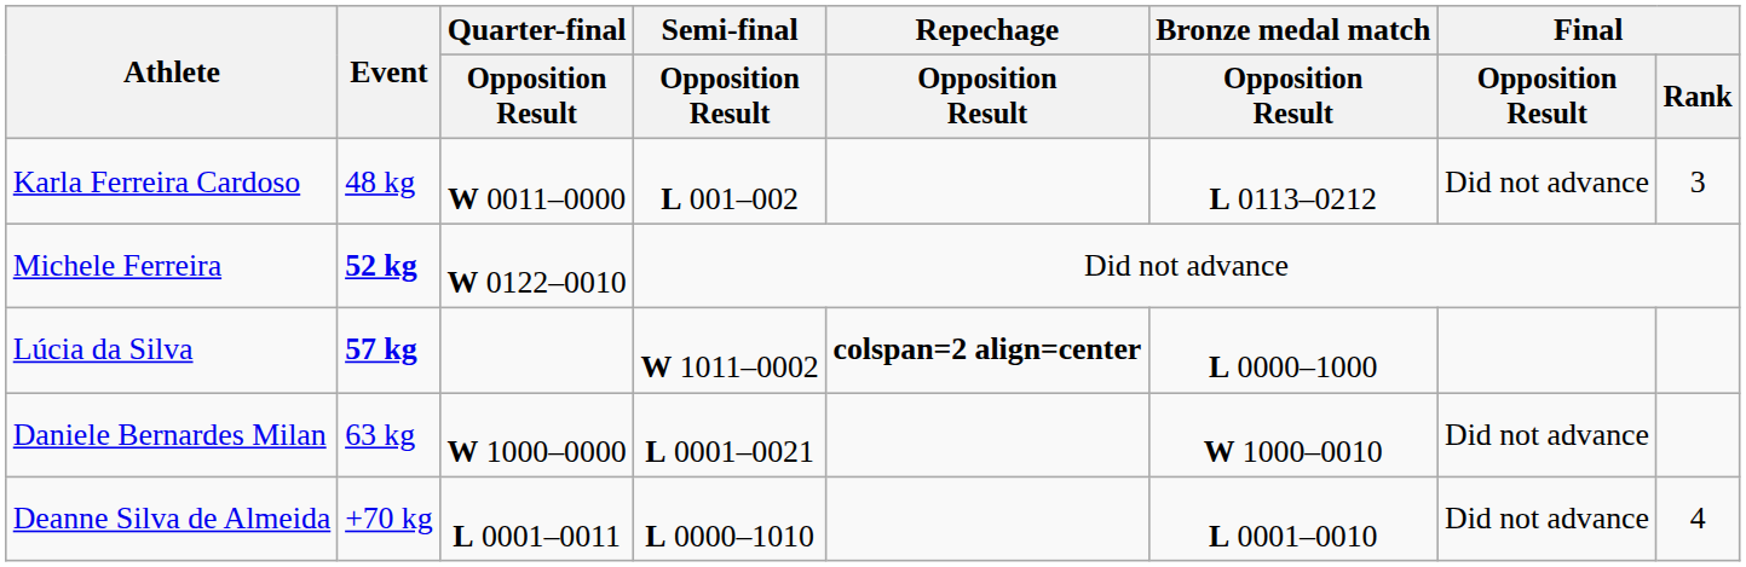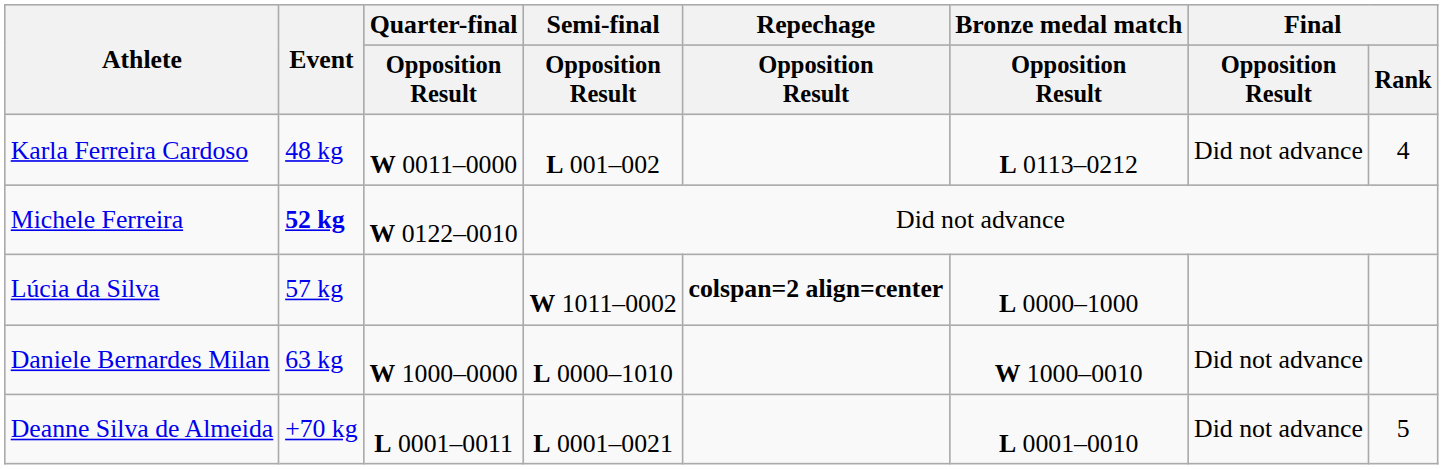Karla Ferreira Cardoso | Final / Rank: 3 -> 4
Lúcia da Silva | Event: bold -> normal
Daniele Bernardes Milan | Semi-final / Opposition Result: L 0001–0021 -> L 0000–1010
Deanne Silva de Almeida | Semi-final / Opposition Result: L 0000–1010 -> L 0001–0021
Deanne Silva de Almeida | Final / Rank: 4 -> 5
